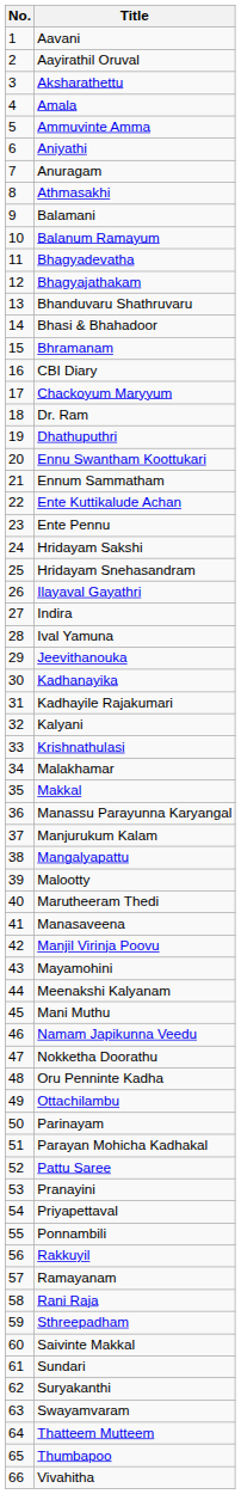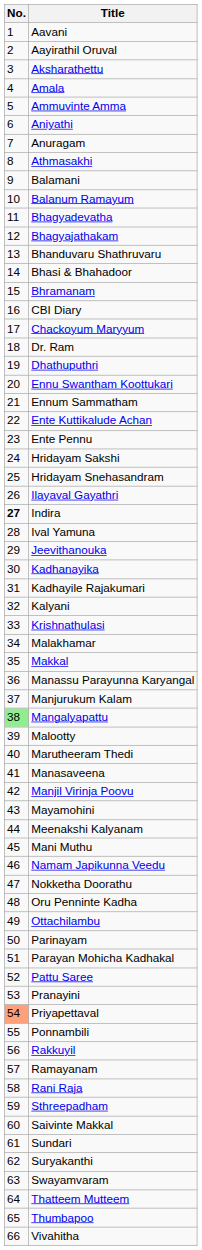Indira | No.: normal -> bold
Mangalyapattu | No.: no background -> lightgreen background
Priyapettaval | No.: no background -> lightsalmon background
